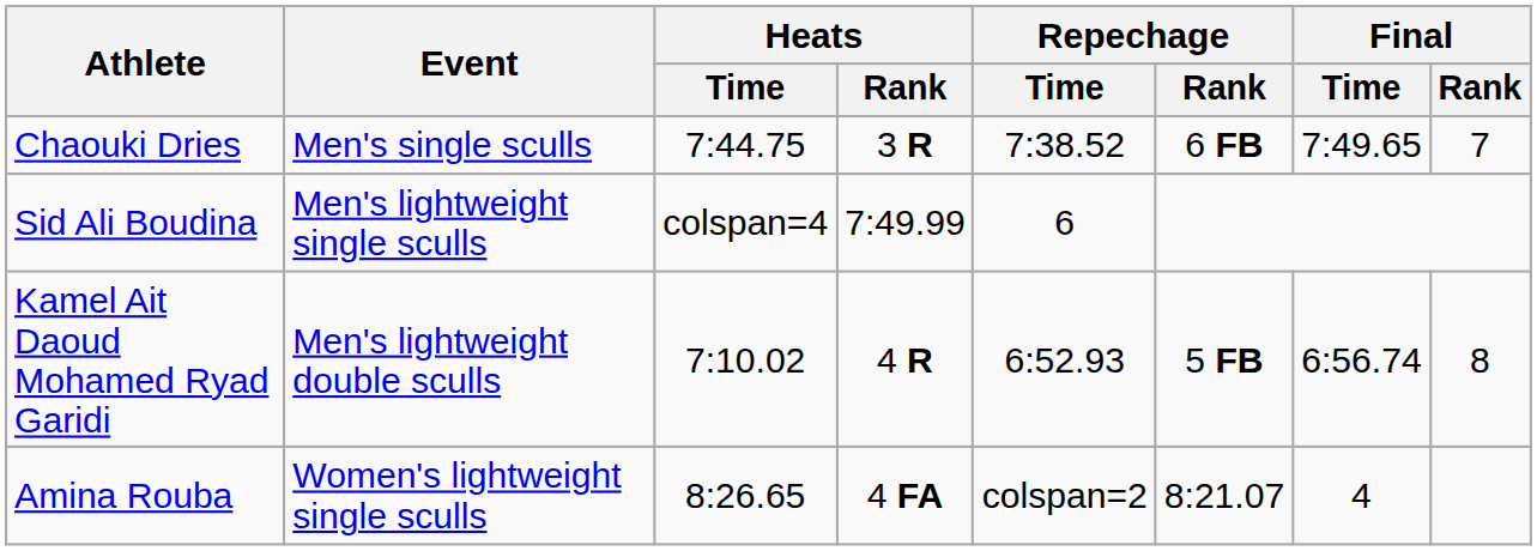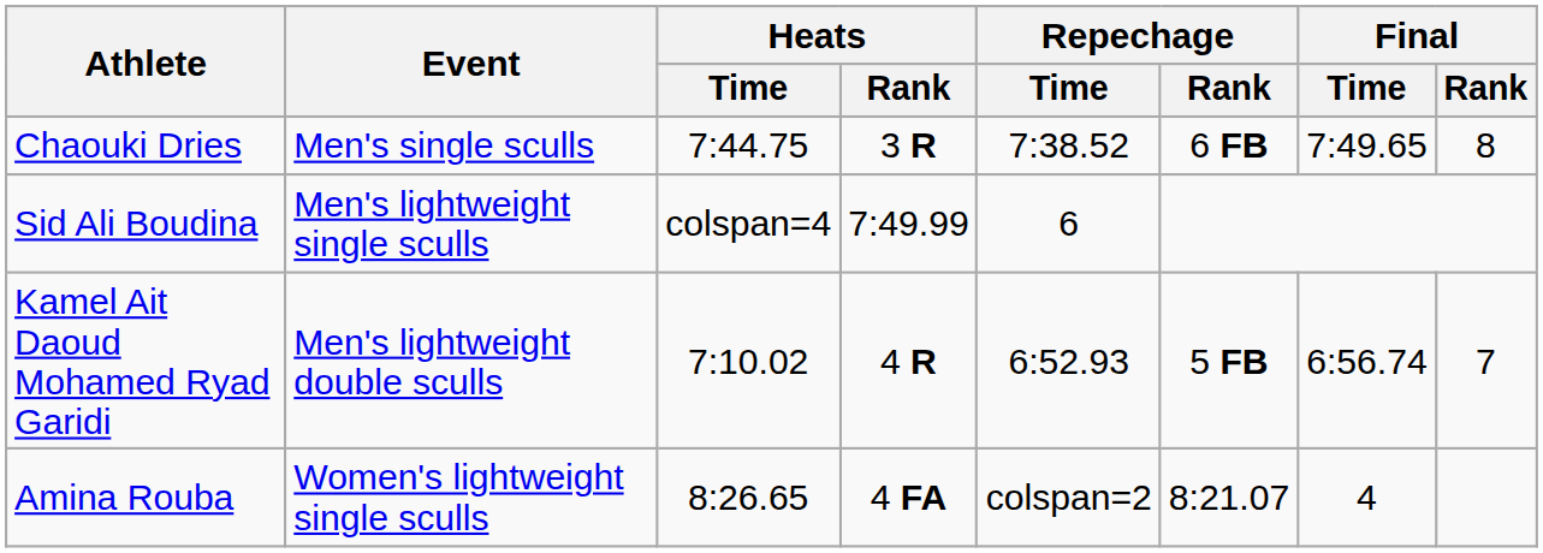Chaouki Dries | Final / Rank: 7 -> 8
Kamel Ait Daoud Mohamed Ryad Garidi | Final / Rank: 8 -> 7
